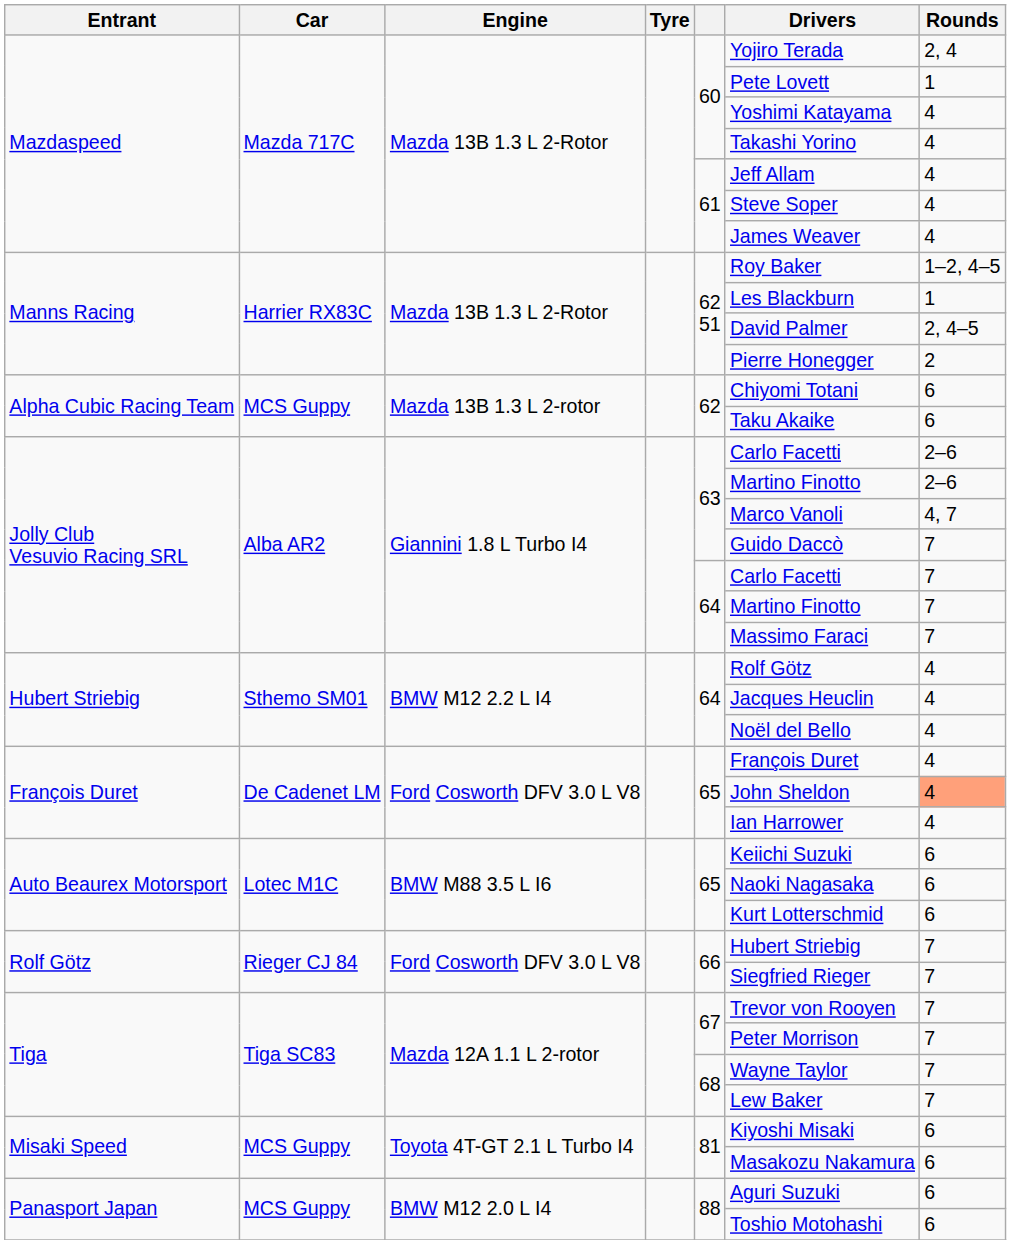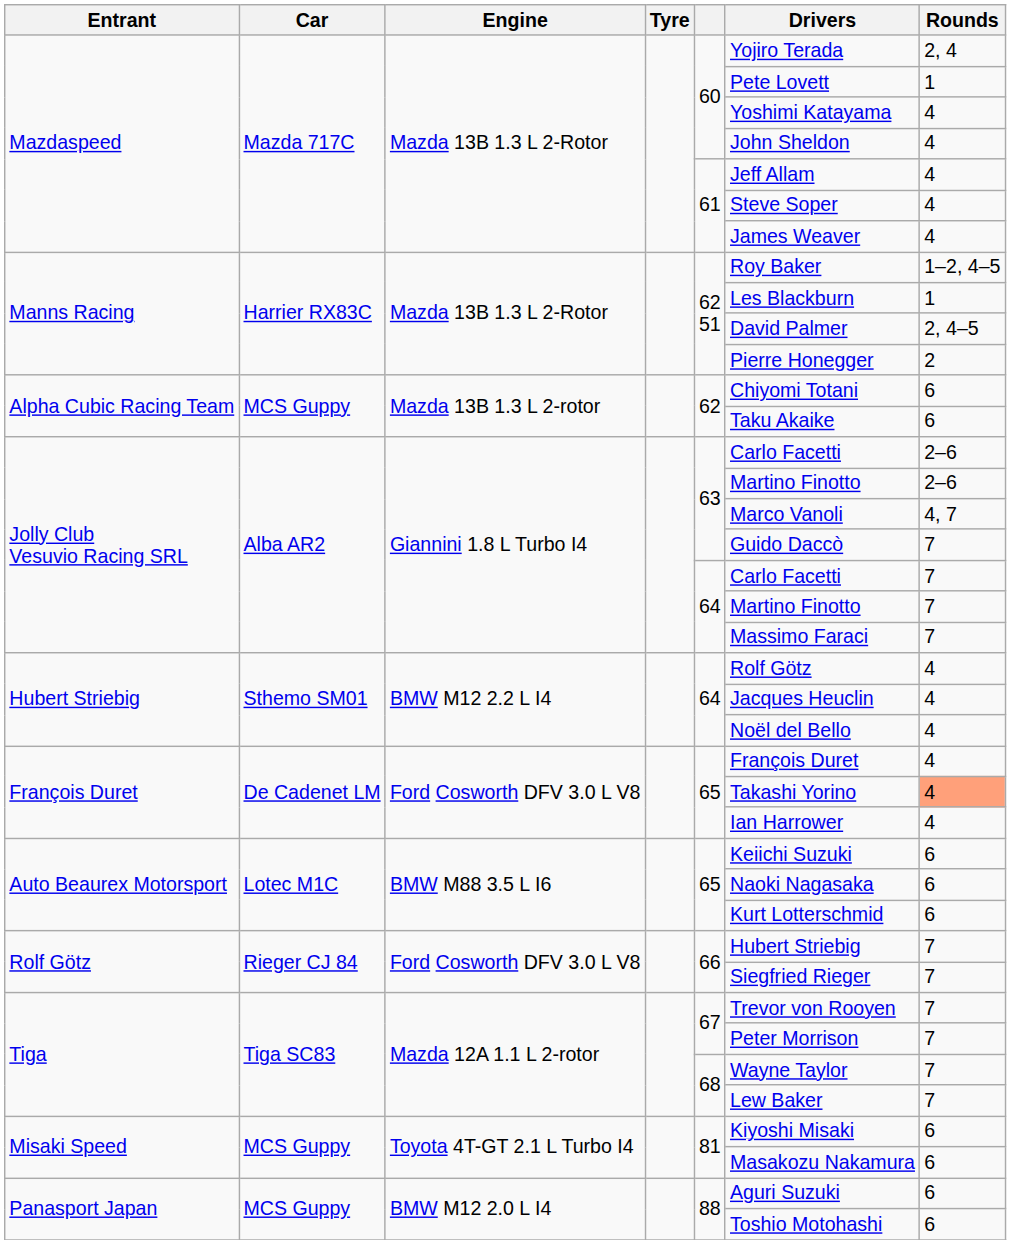row 5 | Drivers: Takashi Yorino -> John Sheldon
row 26 | Drivers: John Sheldon -> Takashi Yorino
